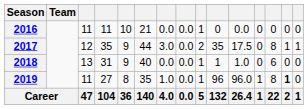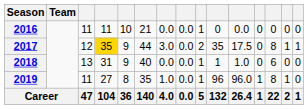2017 | column 4: no background -> gold background
2019 | column 14: bold -> normal
